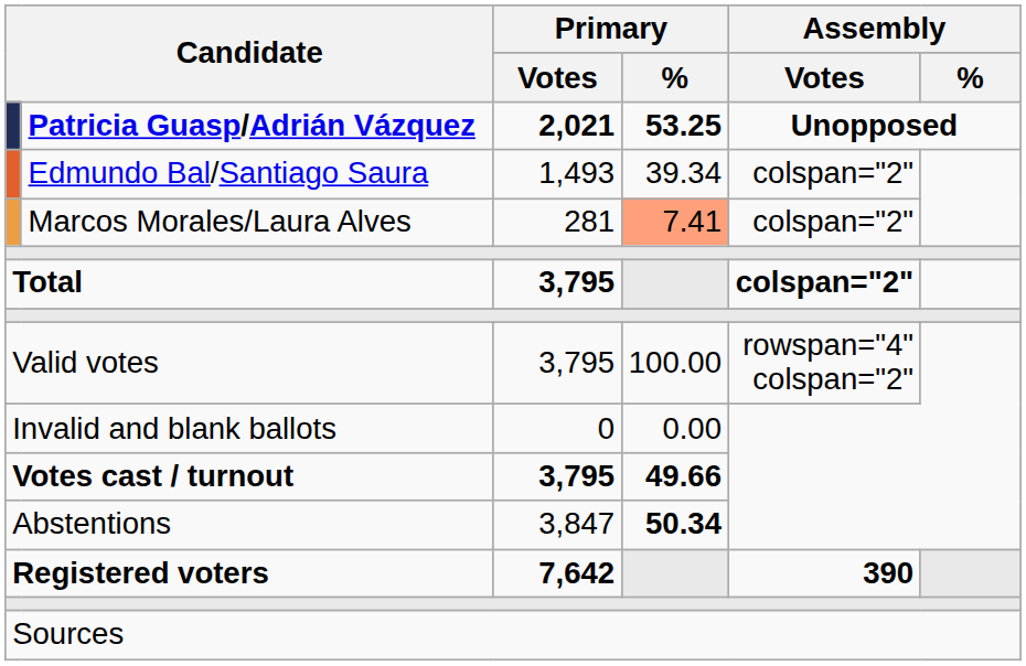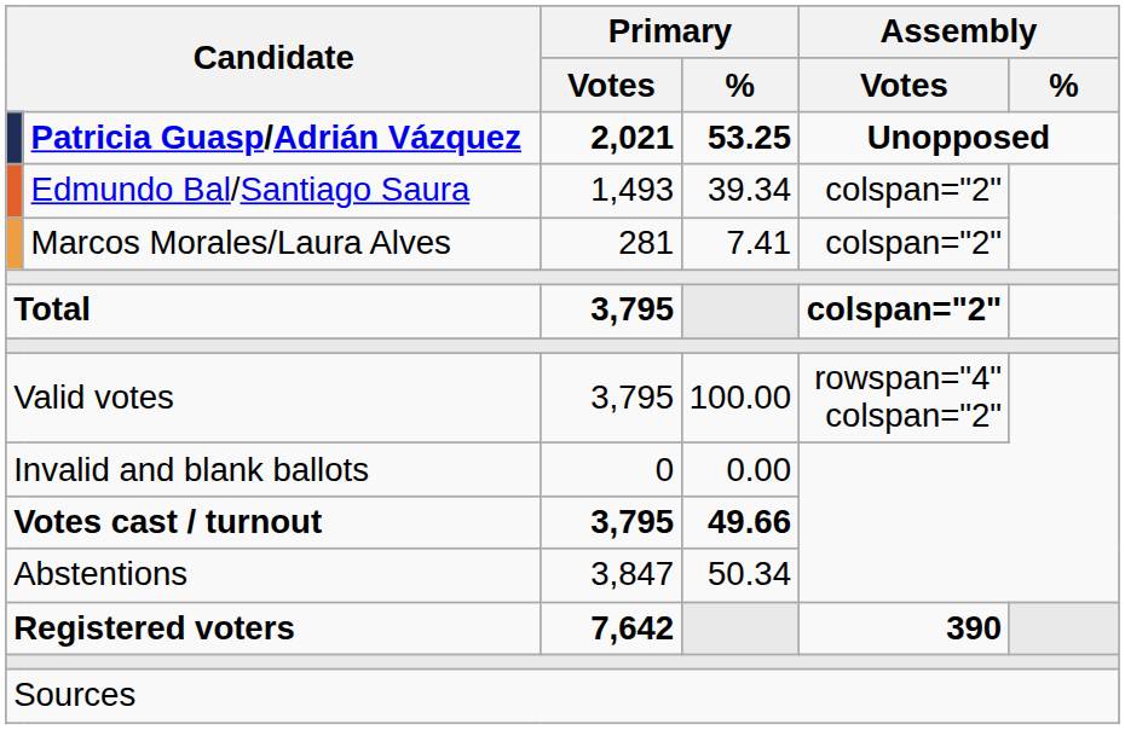Marcos Morales/Laura Alves | Primary / %: lightsalmon background -> no background
Abstentions | Primary / %: bold -> normal
